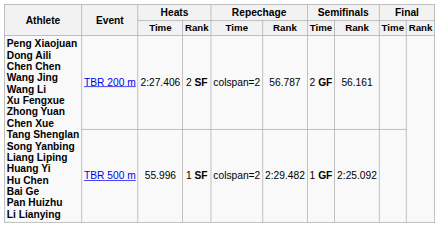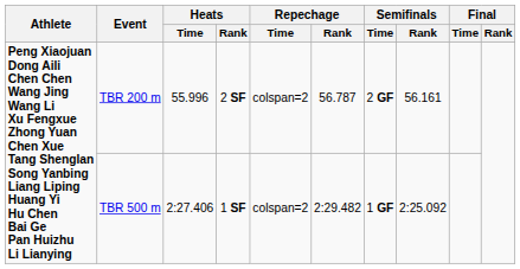TBR 200 m | Heats / Time: 2:27.406 -> 55.996
TBR 500 m | Heats / Time: 55.996 -> 2:27.406
